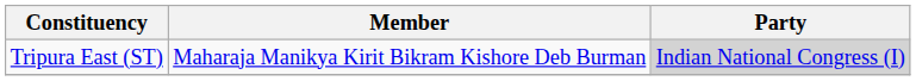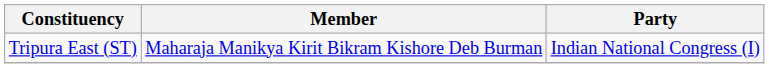Tripura East (ST) | Party: lightgrey background -> no background
